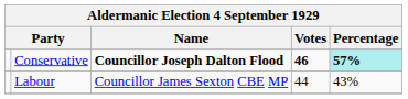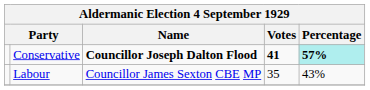Conservative | Votes: 46 -> 41
Labour | Votes: 44 -> 35
